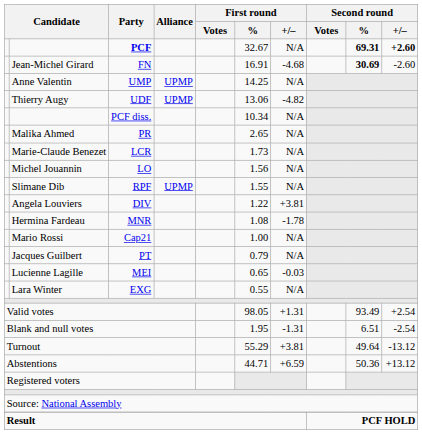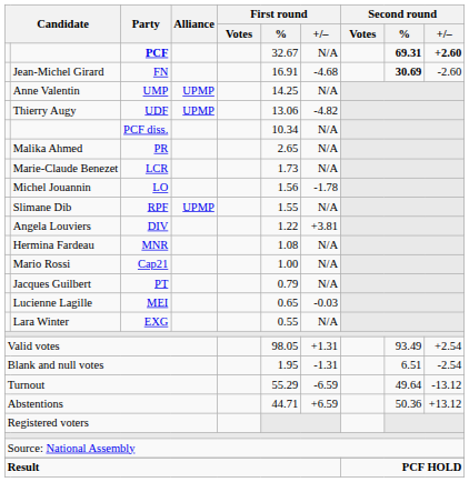LO | First round / +/–: N/A -> -1.78
MNR | First round / +/–: -1.78 -> N/A
Turnout | First round / +/–: +3.81 -> -6.59
